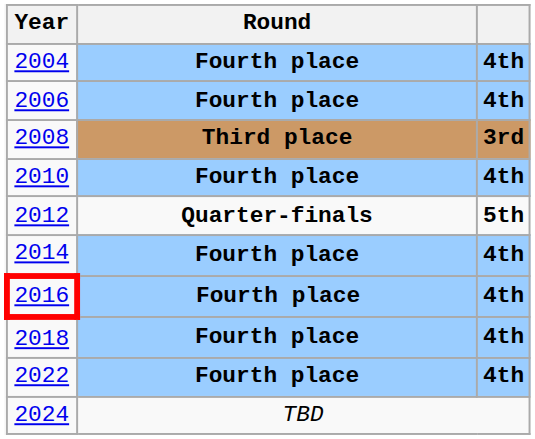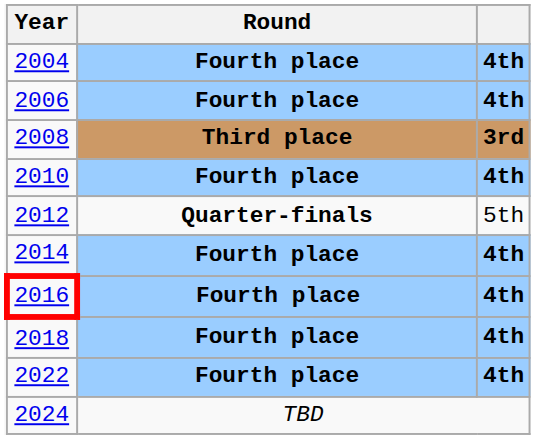2012 | column 3: bold -> normal
